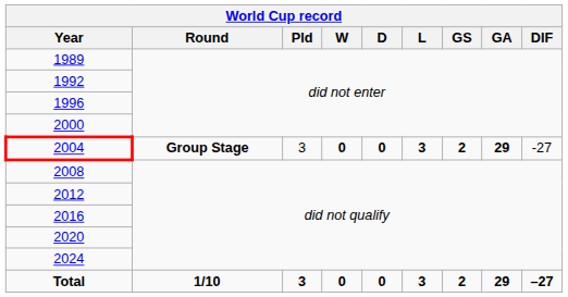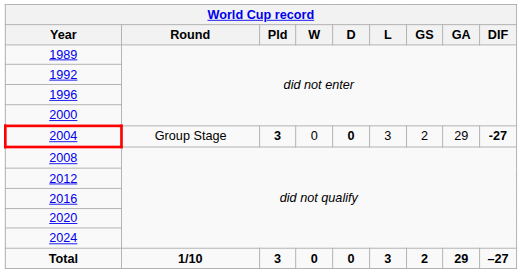2004 | Round: bold -> normal
2004 | Pld: normal -> bold
2004 | W: bold -> normal
2004 | L: bold -> normal
2004 | GS: bold -> normal
2004 | GA: bold -> normal
2004 | DIF: normal -> bold
